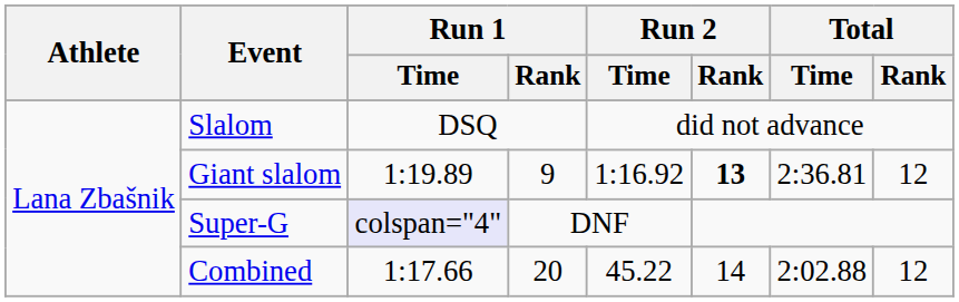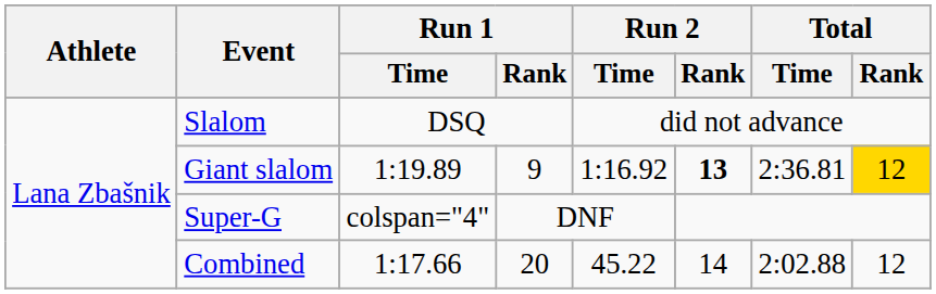Giant slalom | Total / Rank: no background -> gold background
Super-G | Run 1 / Time: lavender background -> no background
